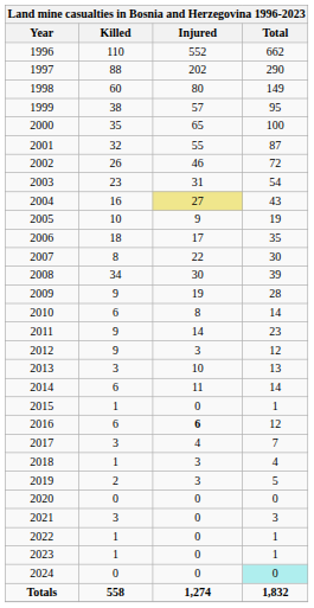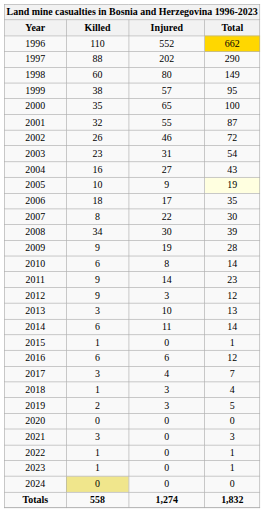1996 | Total: no background -> gold background
2004 | Injured: khaki background -> no background
2005 | Total: no background -> lightyellow background
2016 | Injured: bold -> normal
2024 | Killed: no background -> khaki background
2024 | Total: paleturquoise background -> no background
